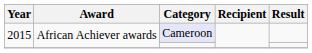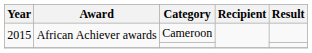Cameroon | Category: lavender background -> no background
